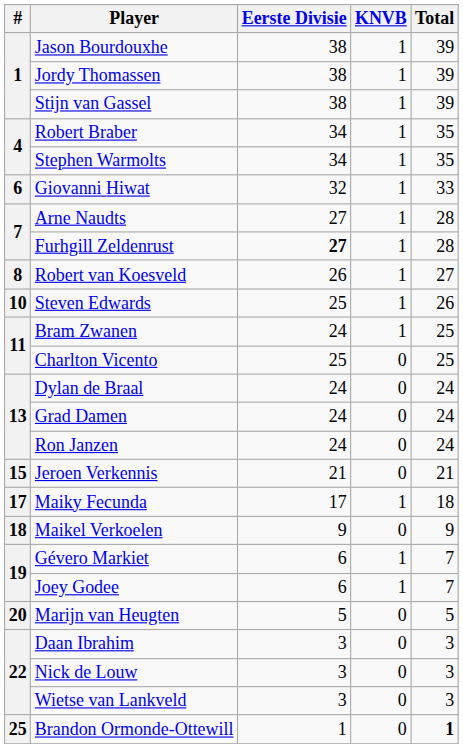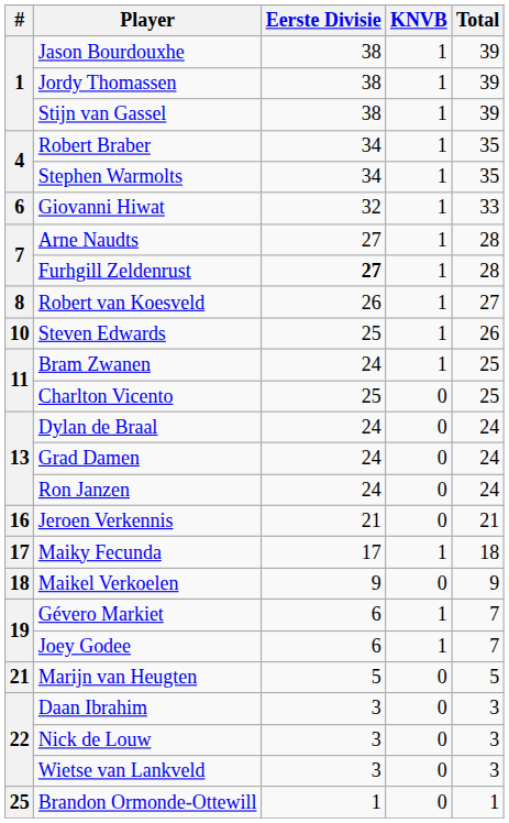Jeroen Verkennis | #: 15 -> 16
Marijn van Heugten | #: 20 -> 21
Brandon Ormonde-Ottewill | Total: bold -> normal
